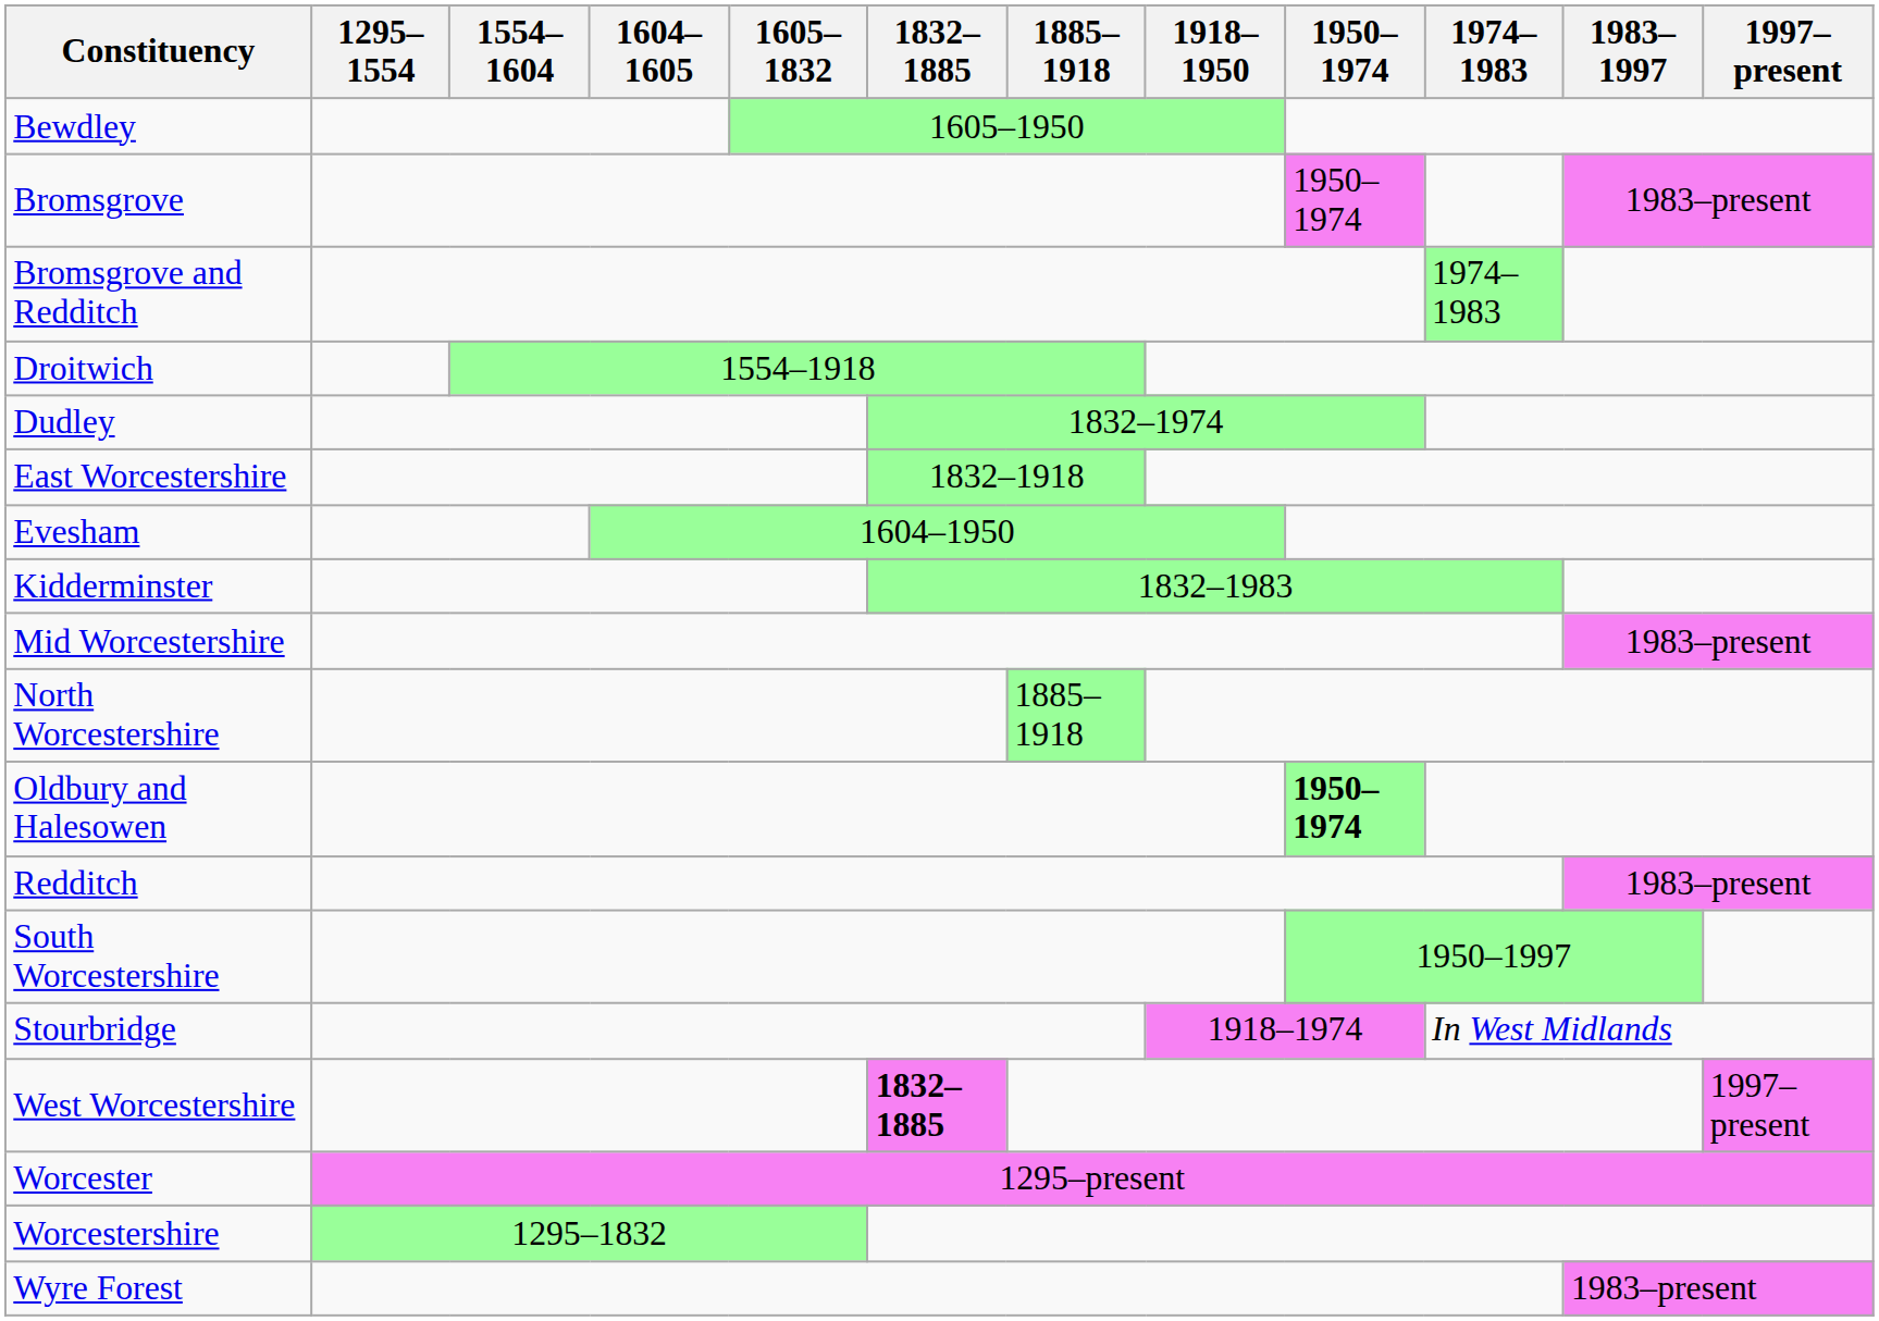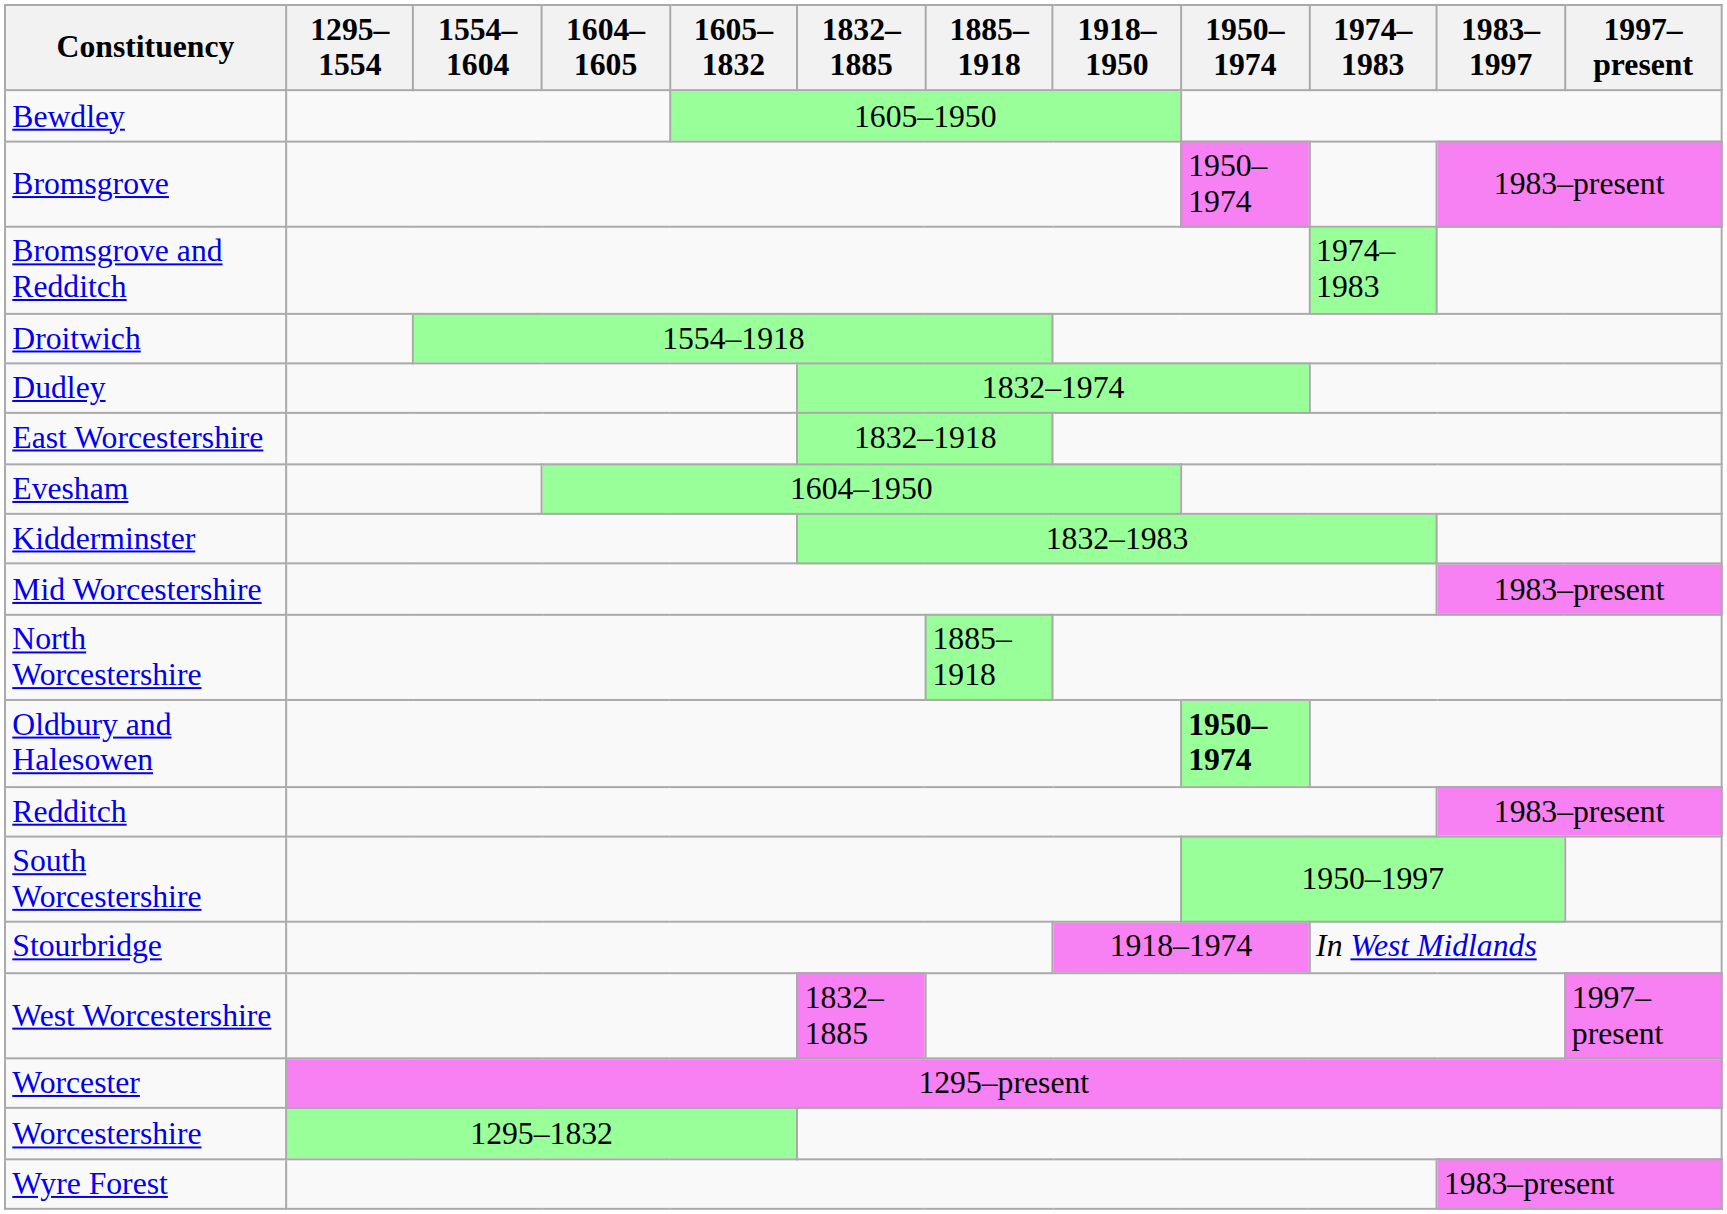West Worcestershire | 1832–1885: bold -> normal
